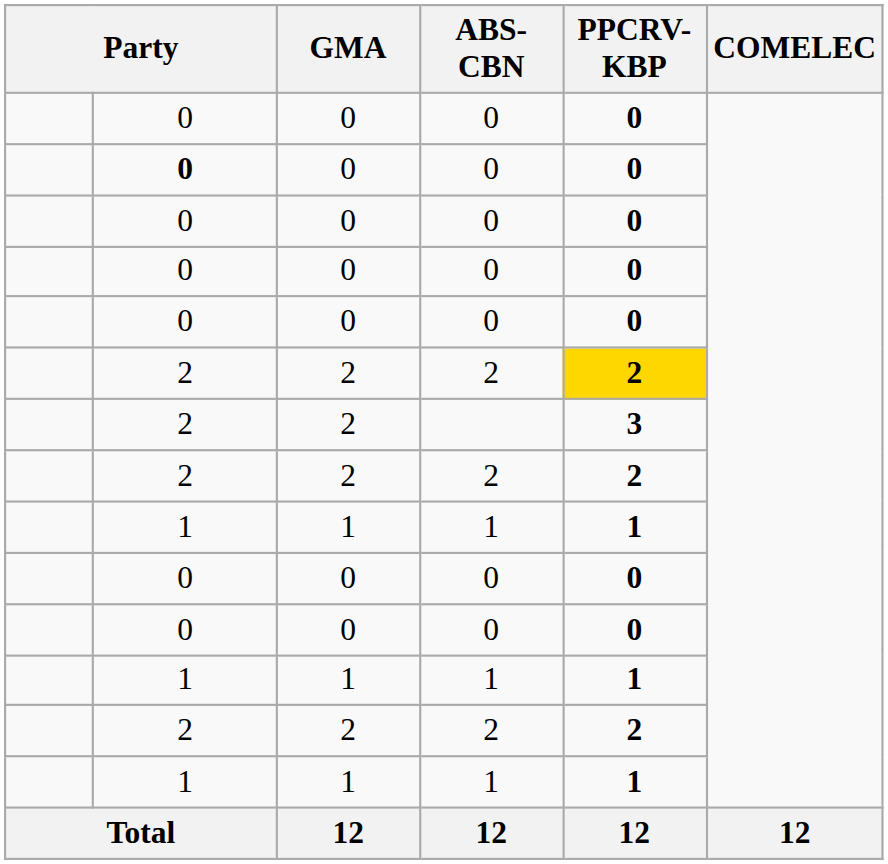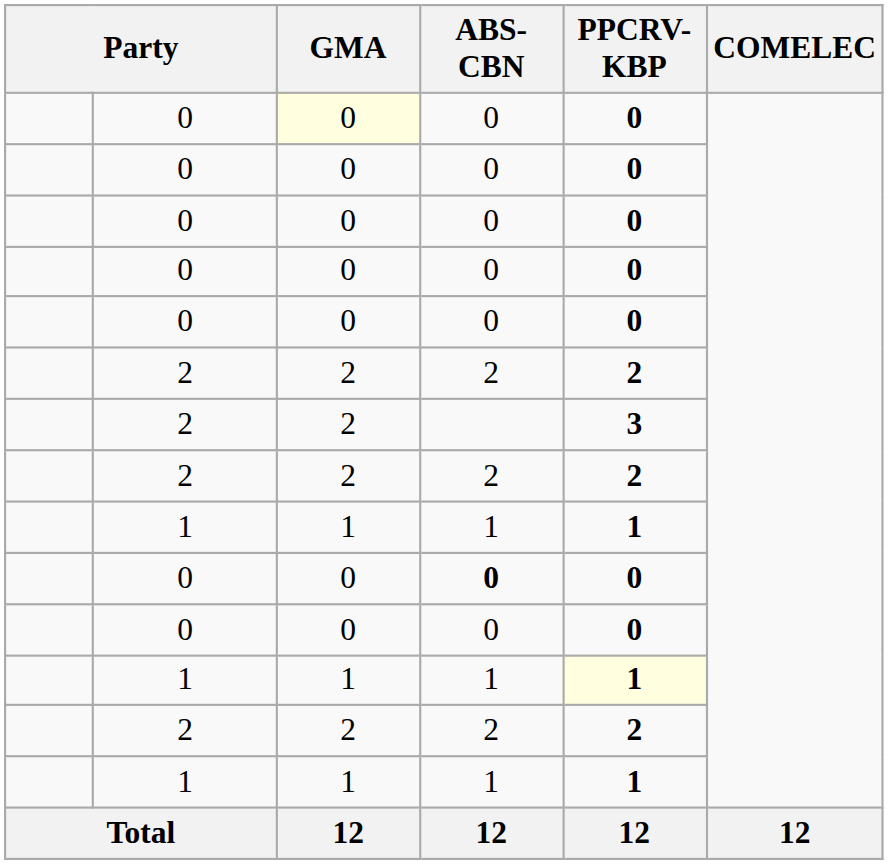row 2 | GMA: no background -> lightyellow background
row 3 | column 2: bold -> normal
row 7 | PPCRV-KBP: gold background -> no background
row 11 | ABS-CBN: normal -> bold
row 13 | PPCRV-KBP: no background -> lightyellow background
